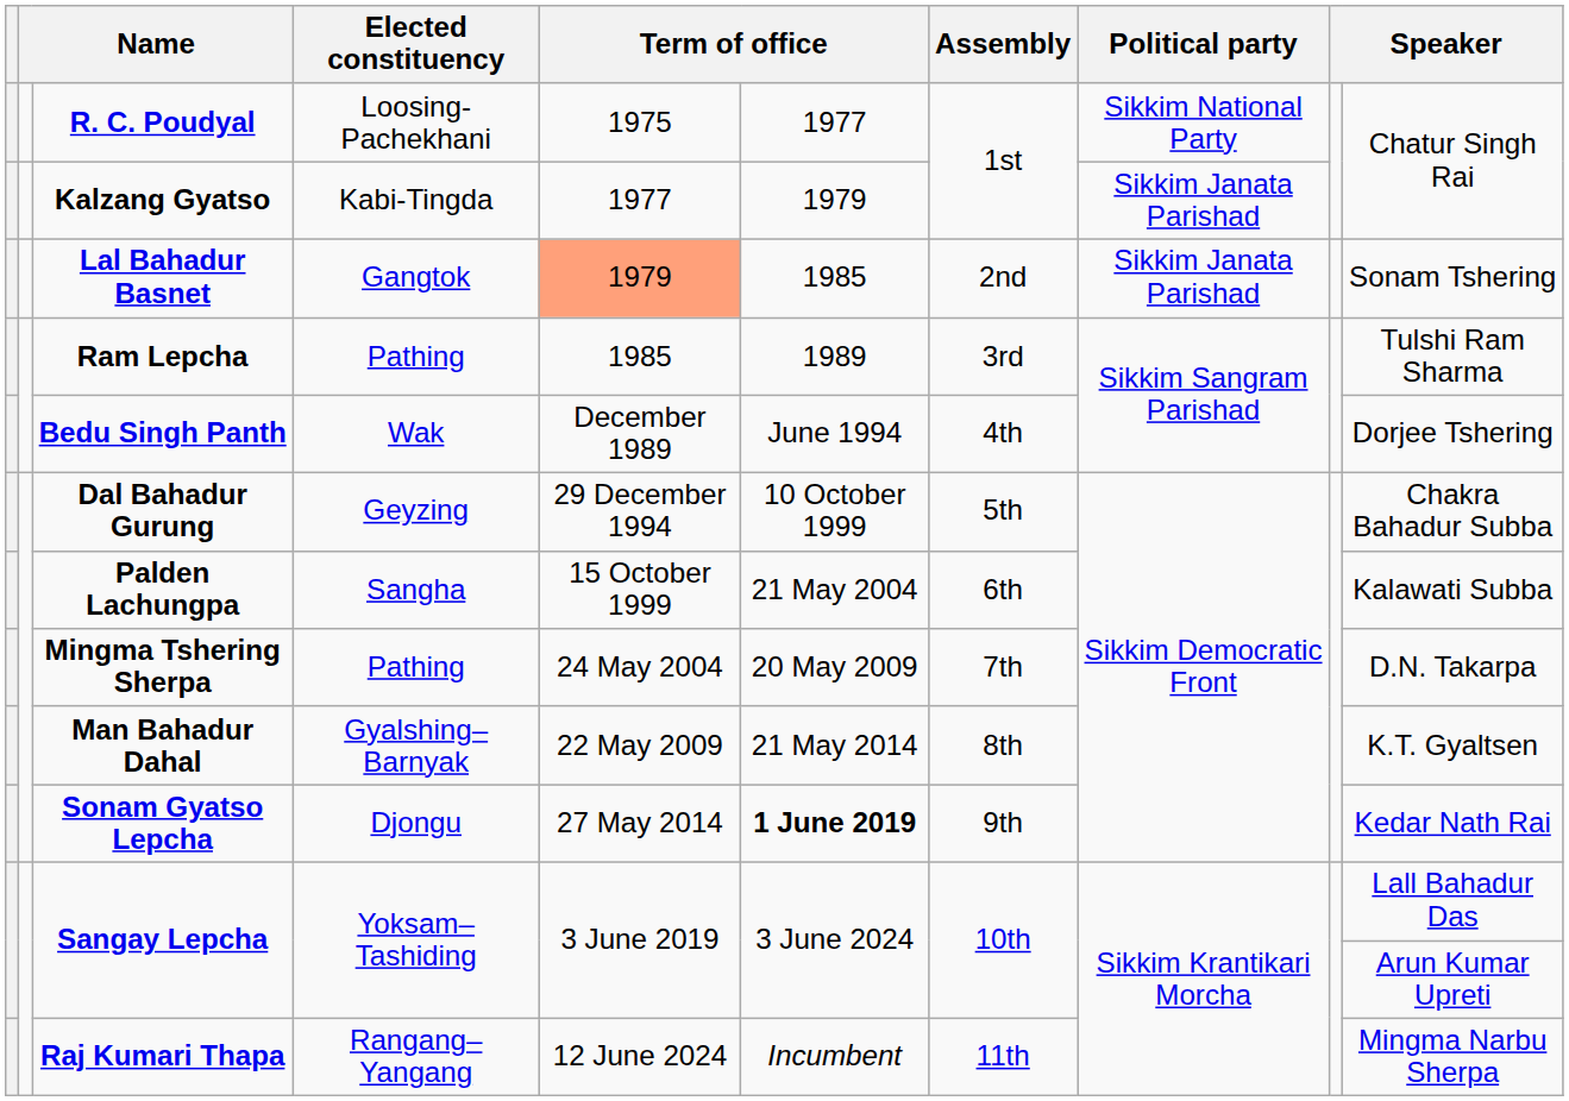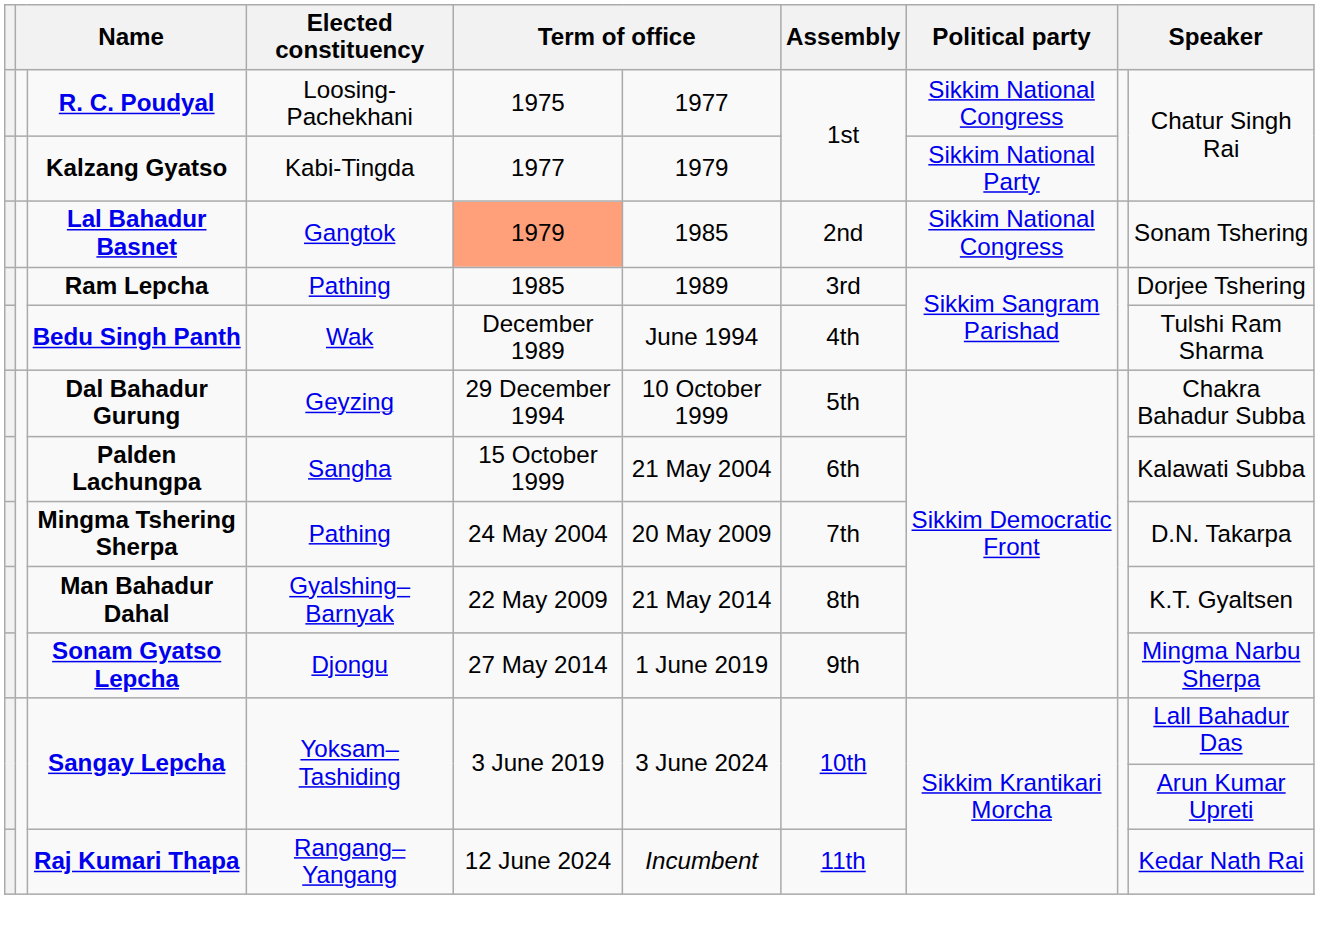R. C. Poudyal | Political party: Sikkim National Party -> Sikkim National Congress
Kalzang Gyatso | Political party: Sikkim Janata Parishad -> Sikkim National Party
Lal Bahadur Basnet | Political party: Sikkim Janata Parishad -> Sikkim National Congress
Ram Lepcha | column 10: Tulshi Ram Sharma -> Dorjee Tshering
Bedu Singh Panth | column 10: Dorjee Tshering -> Tulshi Ram Sharma
Sonam Gyatso Lepcha | column 6: bold -> normal
Sonam Gyatso Lepcha | column 10: Kedar Nath Rai -> Mingma Narbu Sherpa
Raj Kumari Thapa | column 10: Mingma Narbu Sherpa -> Kedar Nath Rai
